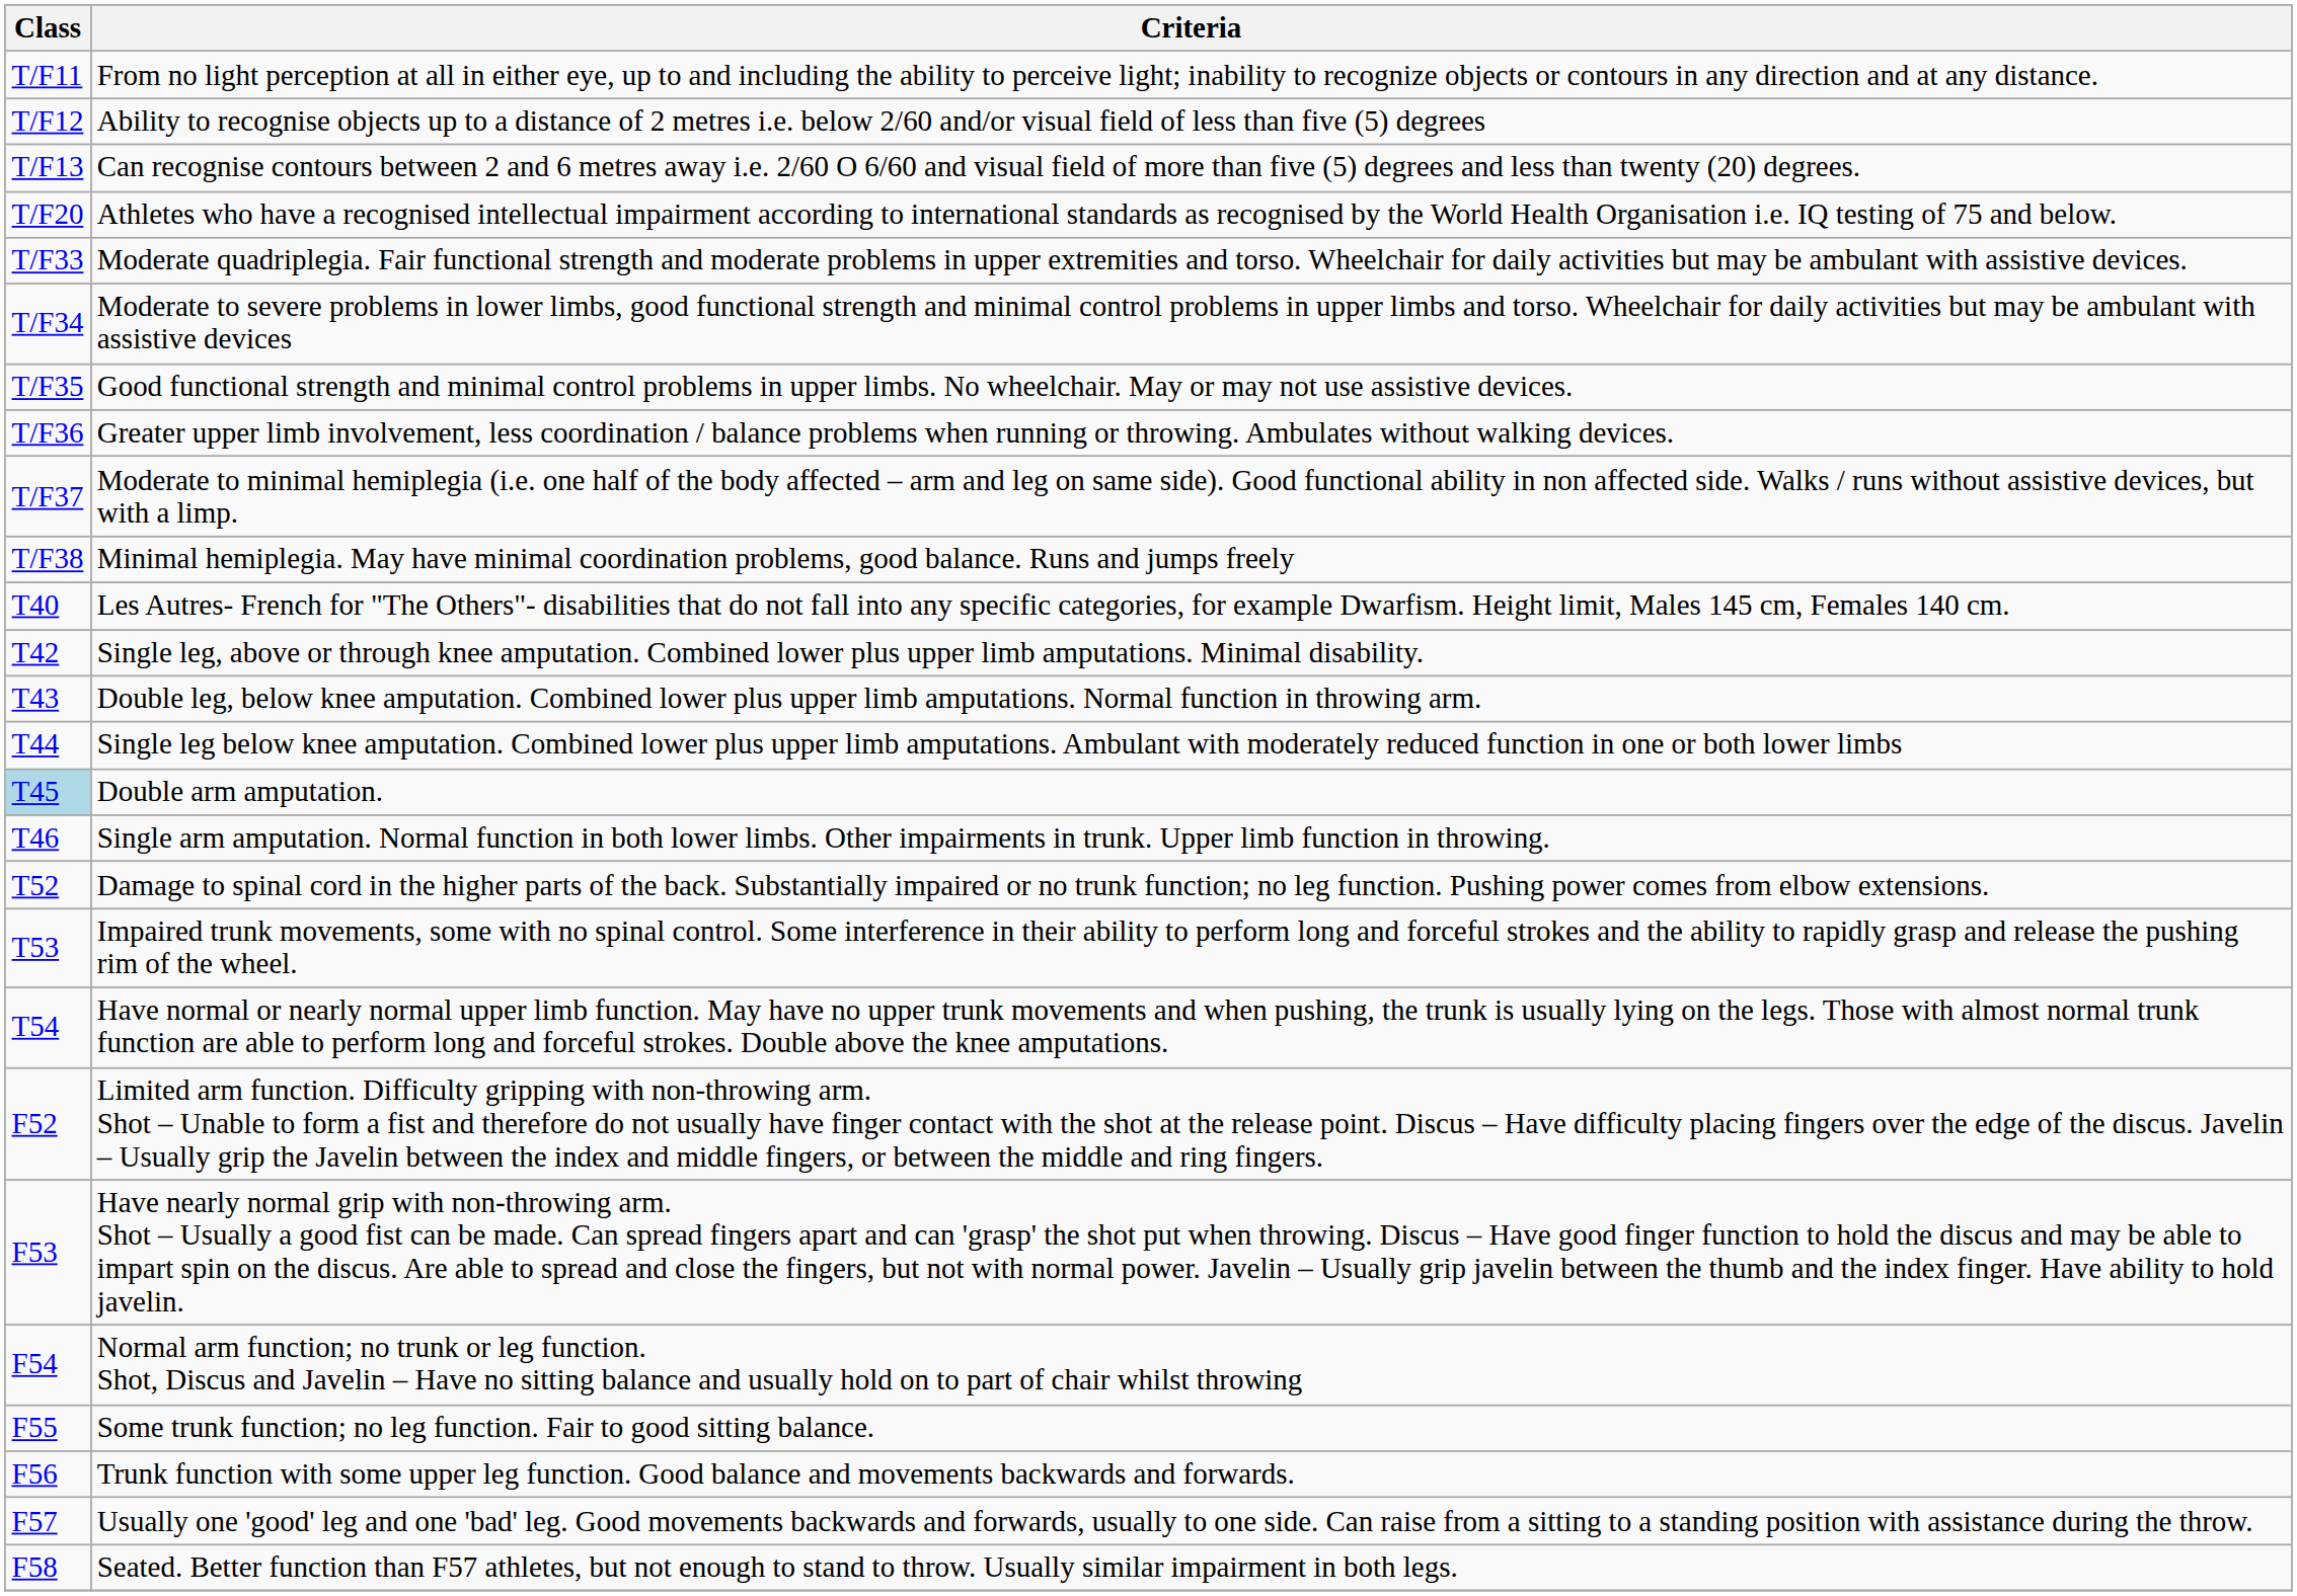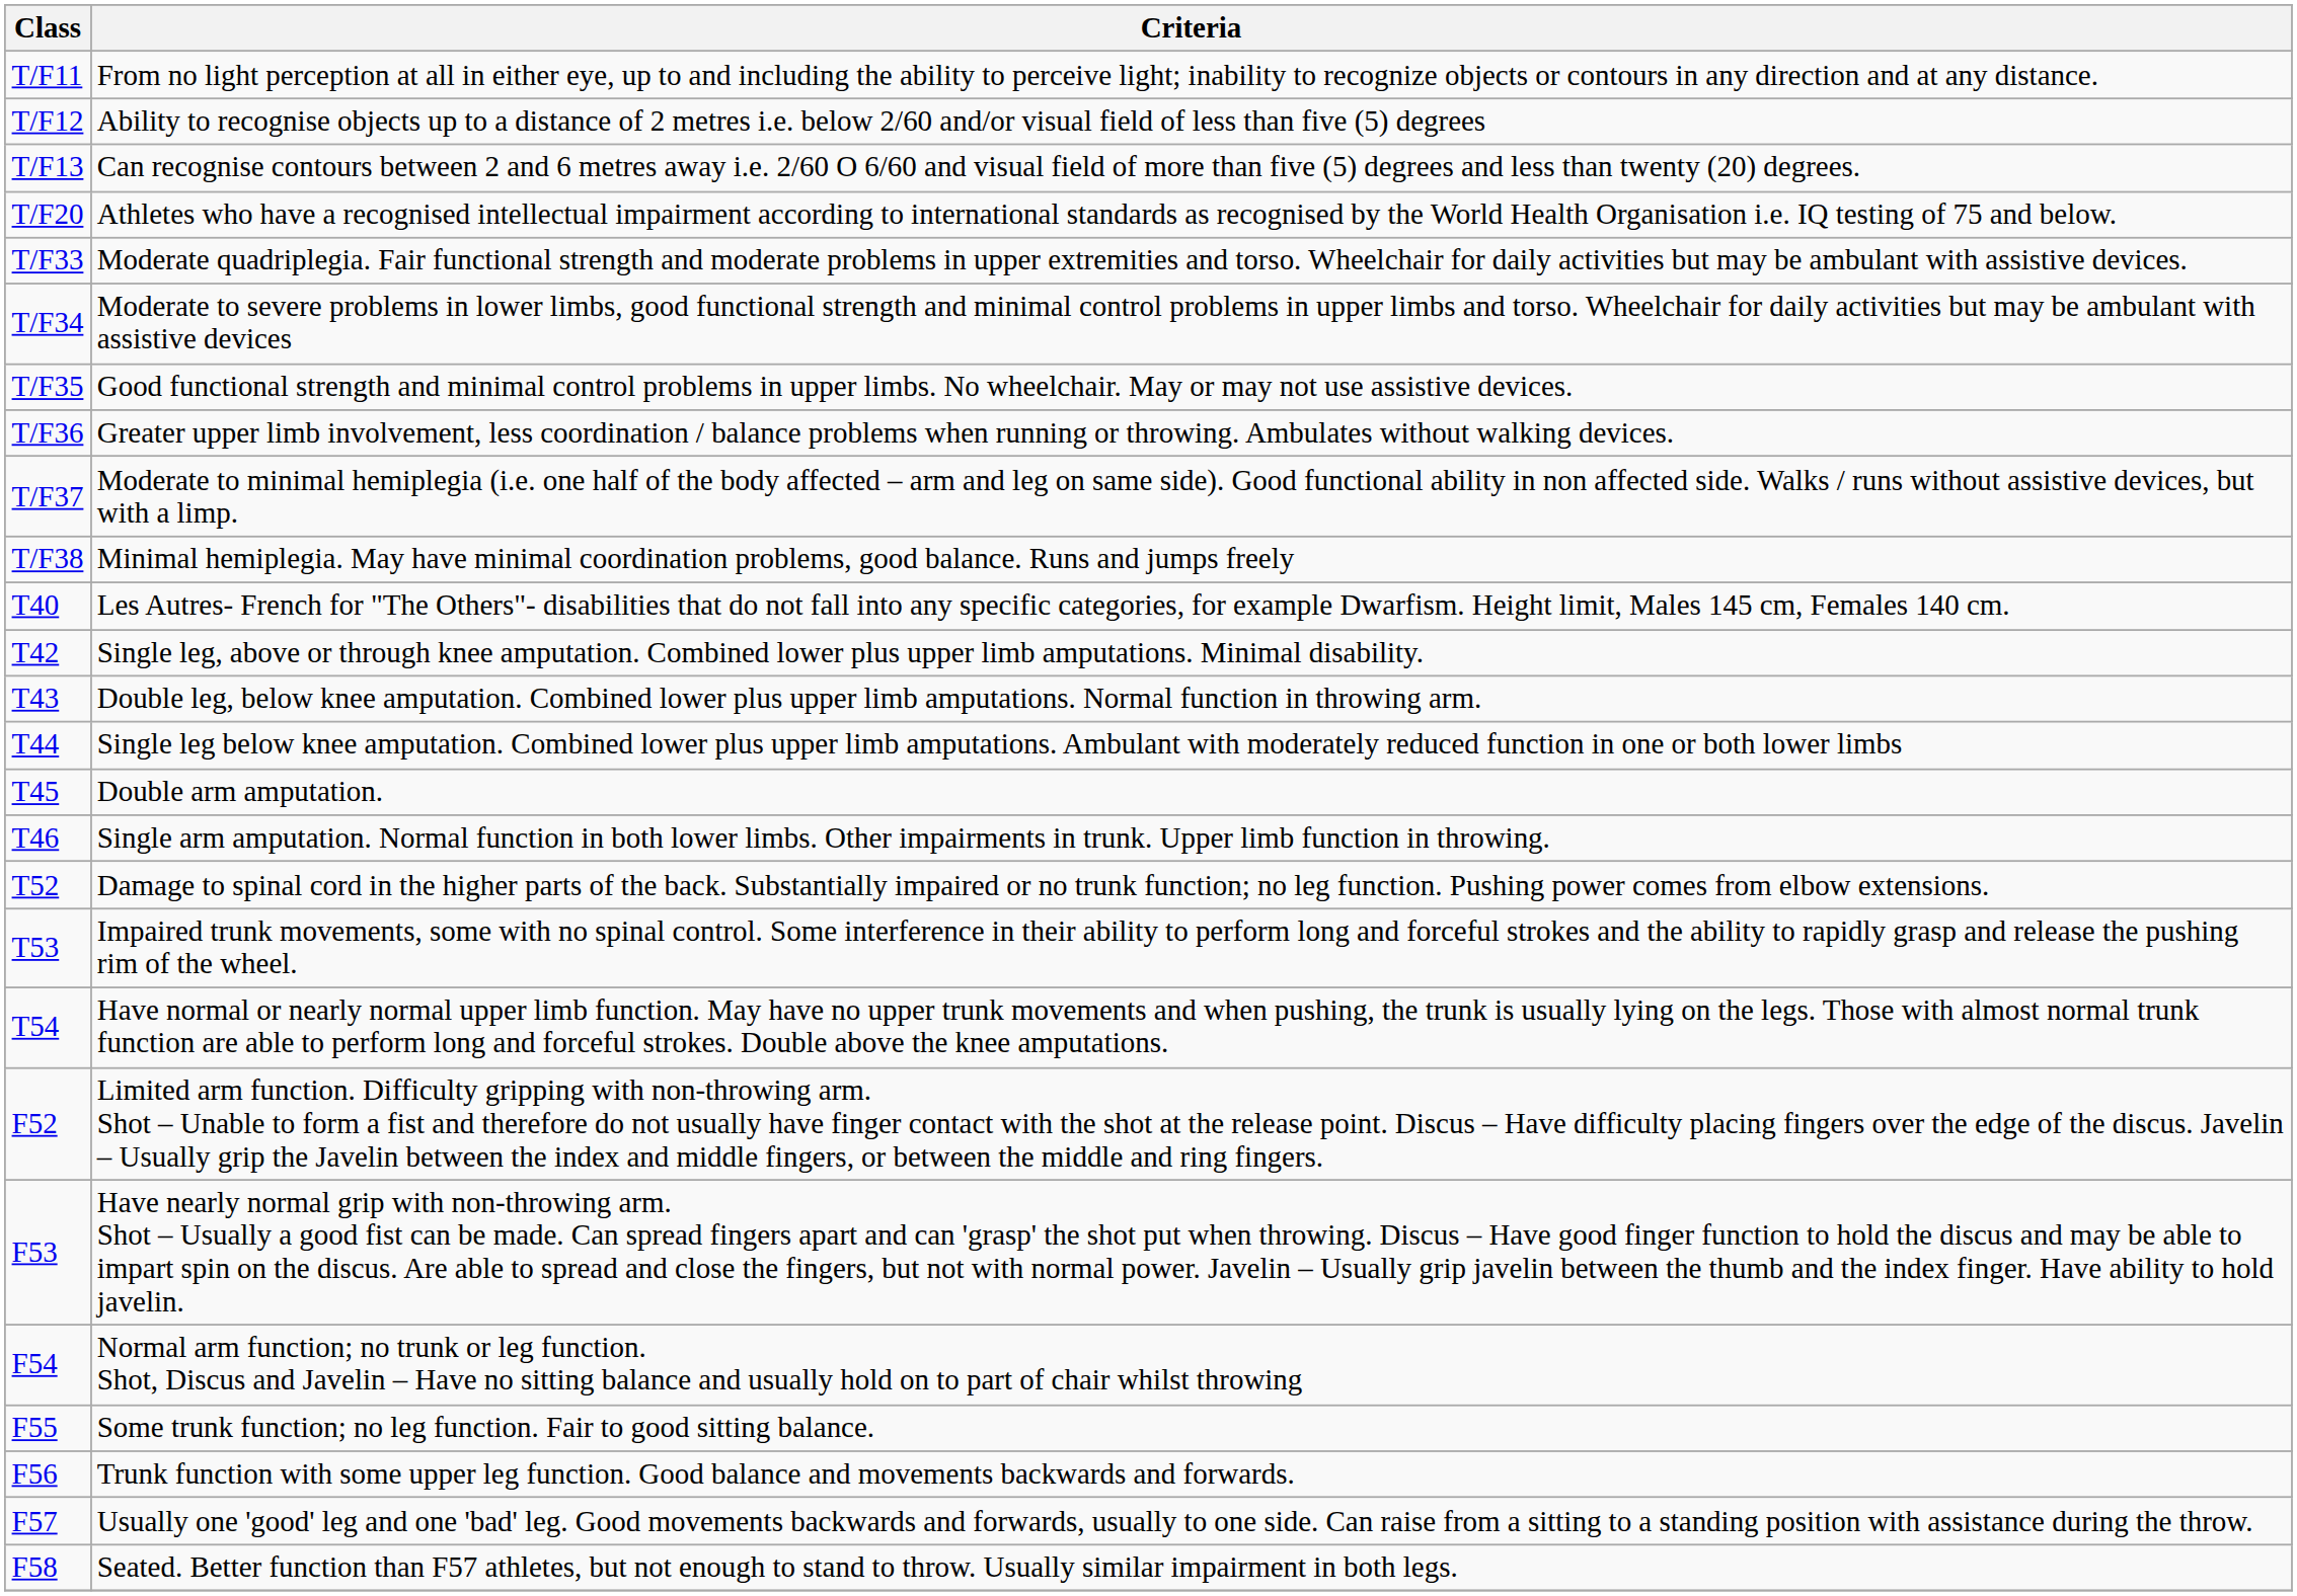Double arm amputation. | Class: lightblue background -> no background
